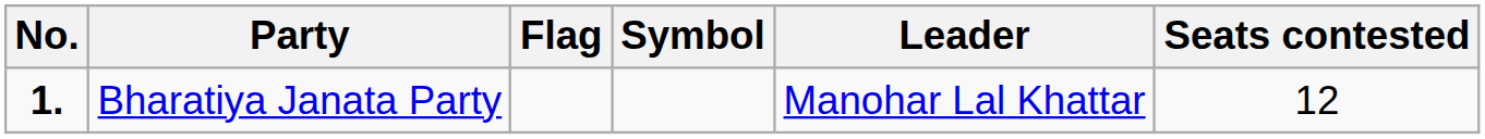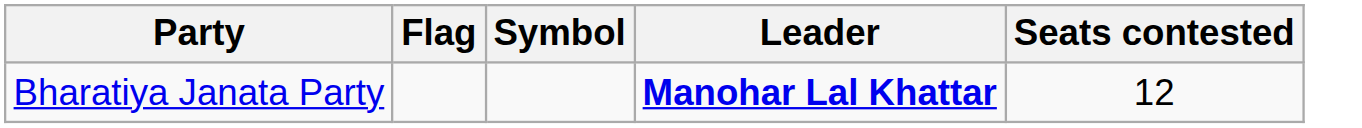- column: No. | 1.
Bharatiya Janata Party | Leader: normal -> bold
